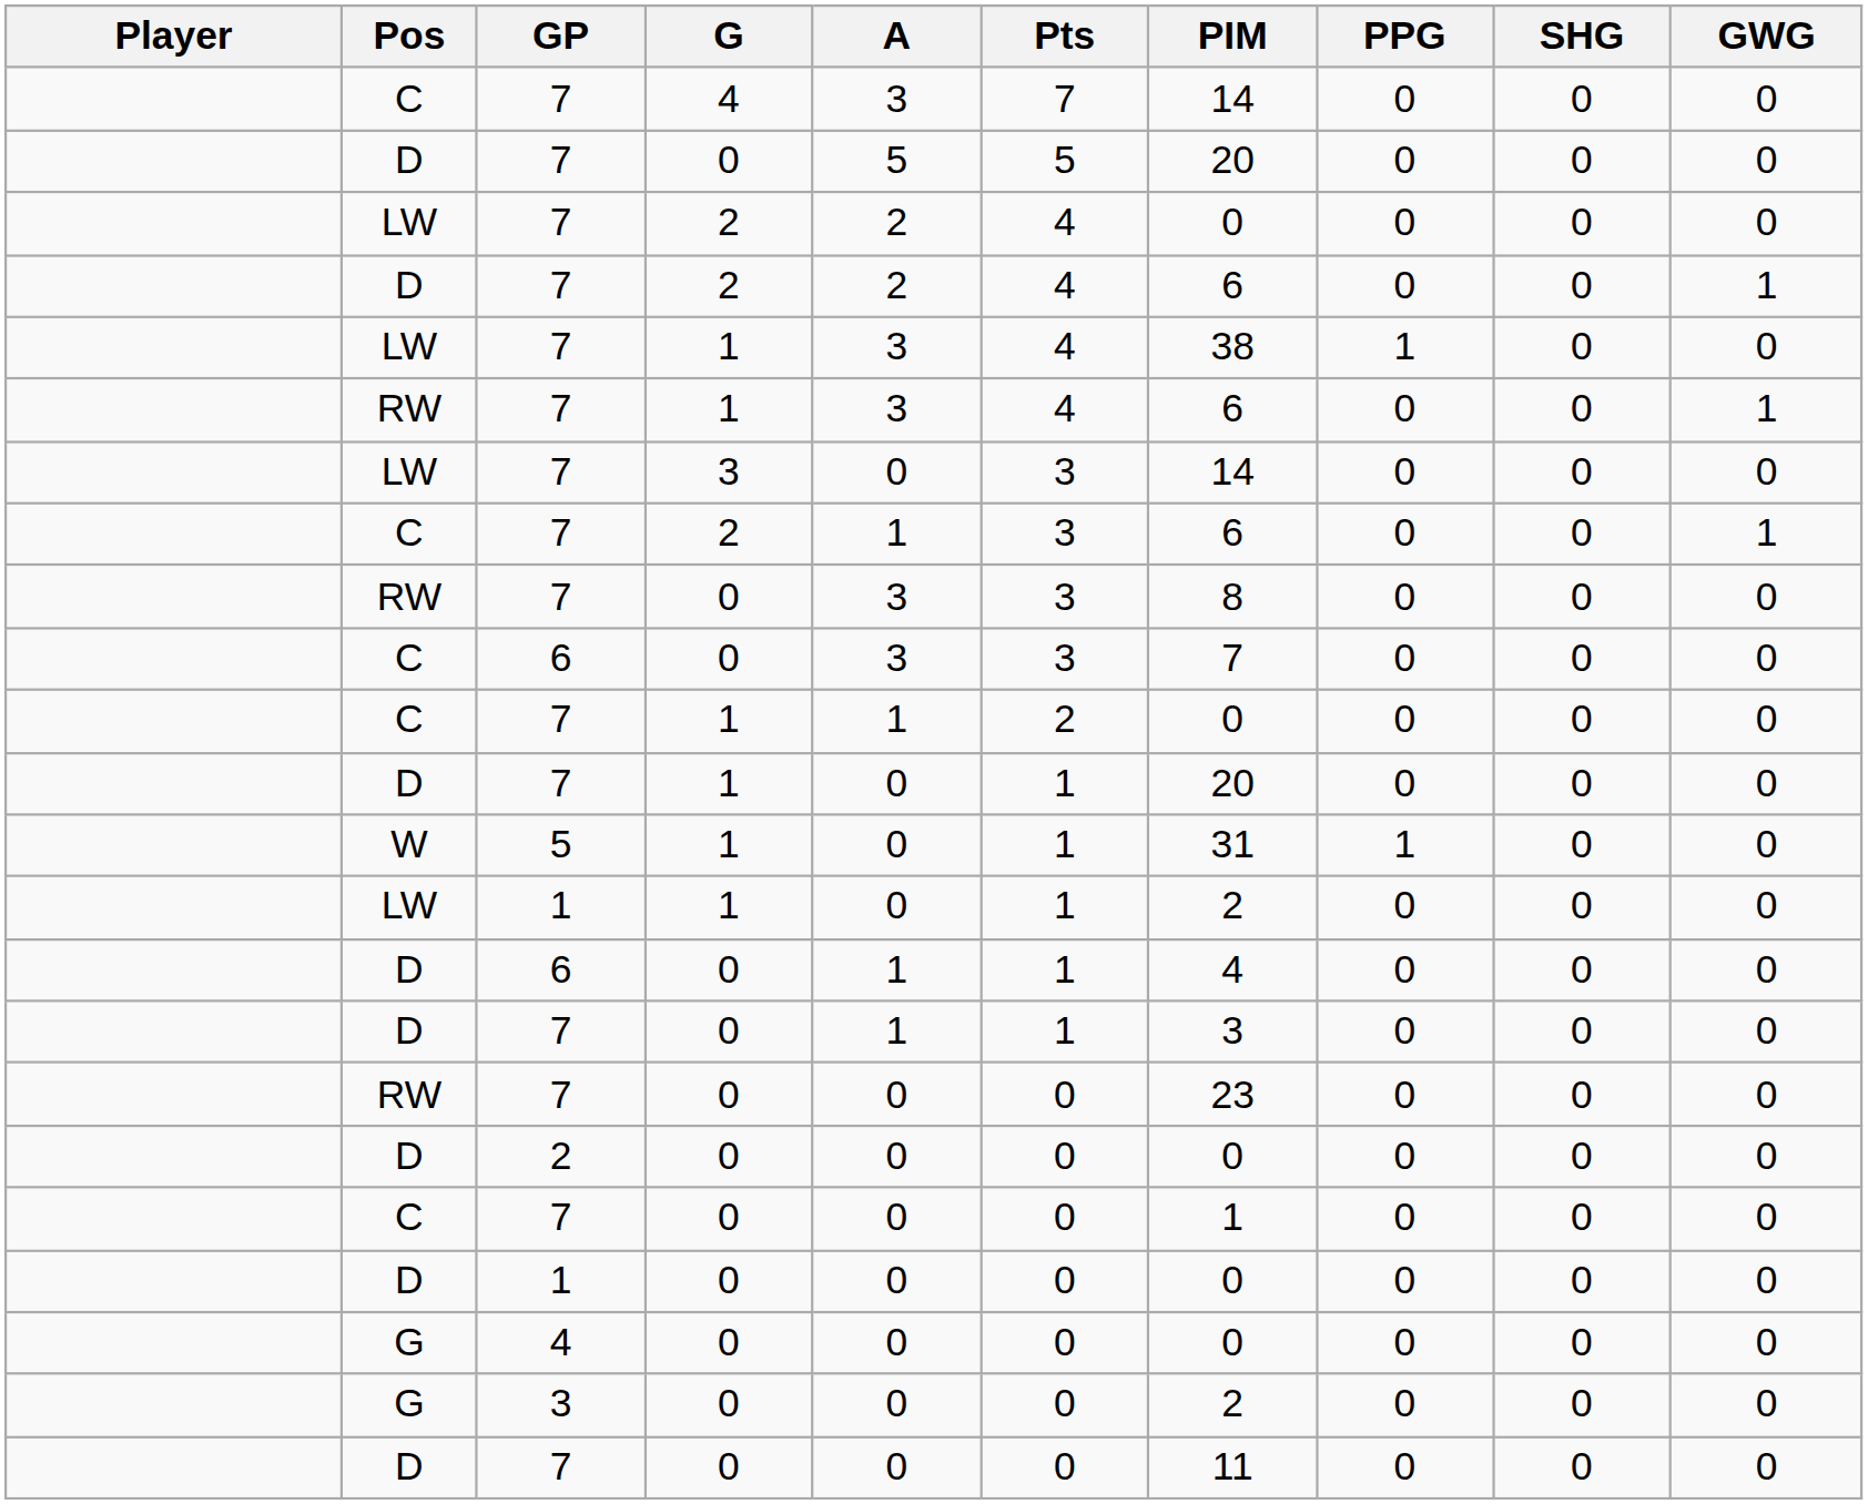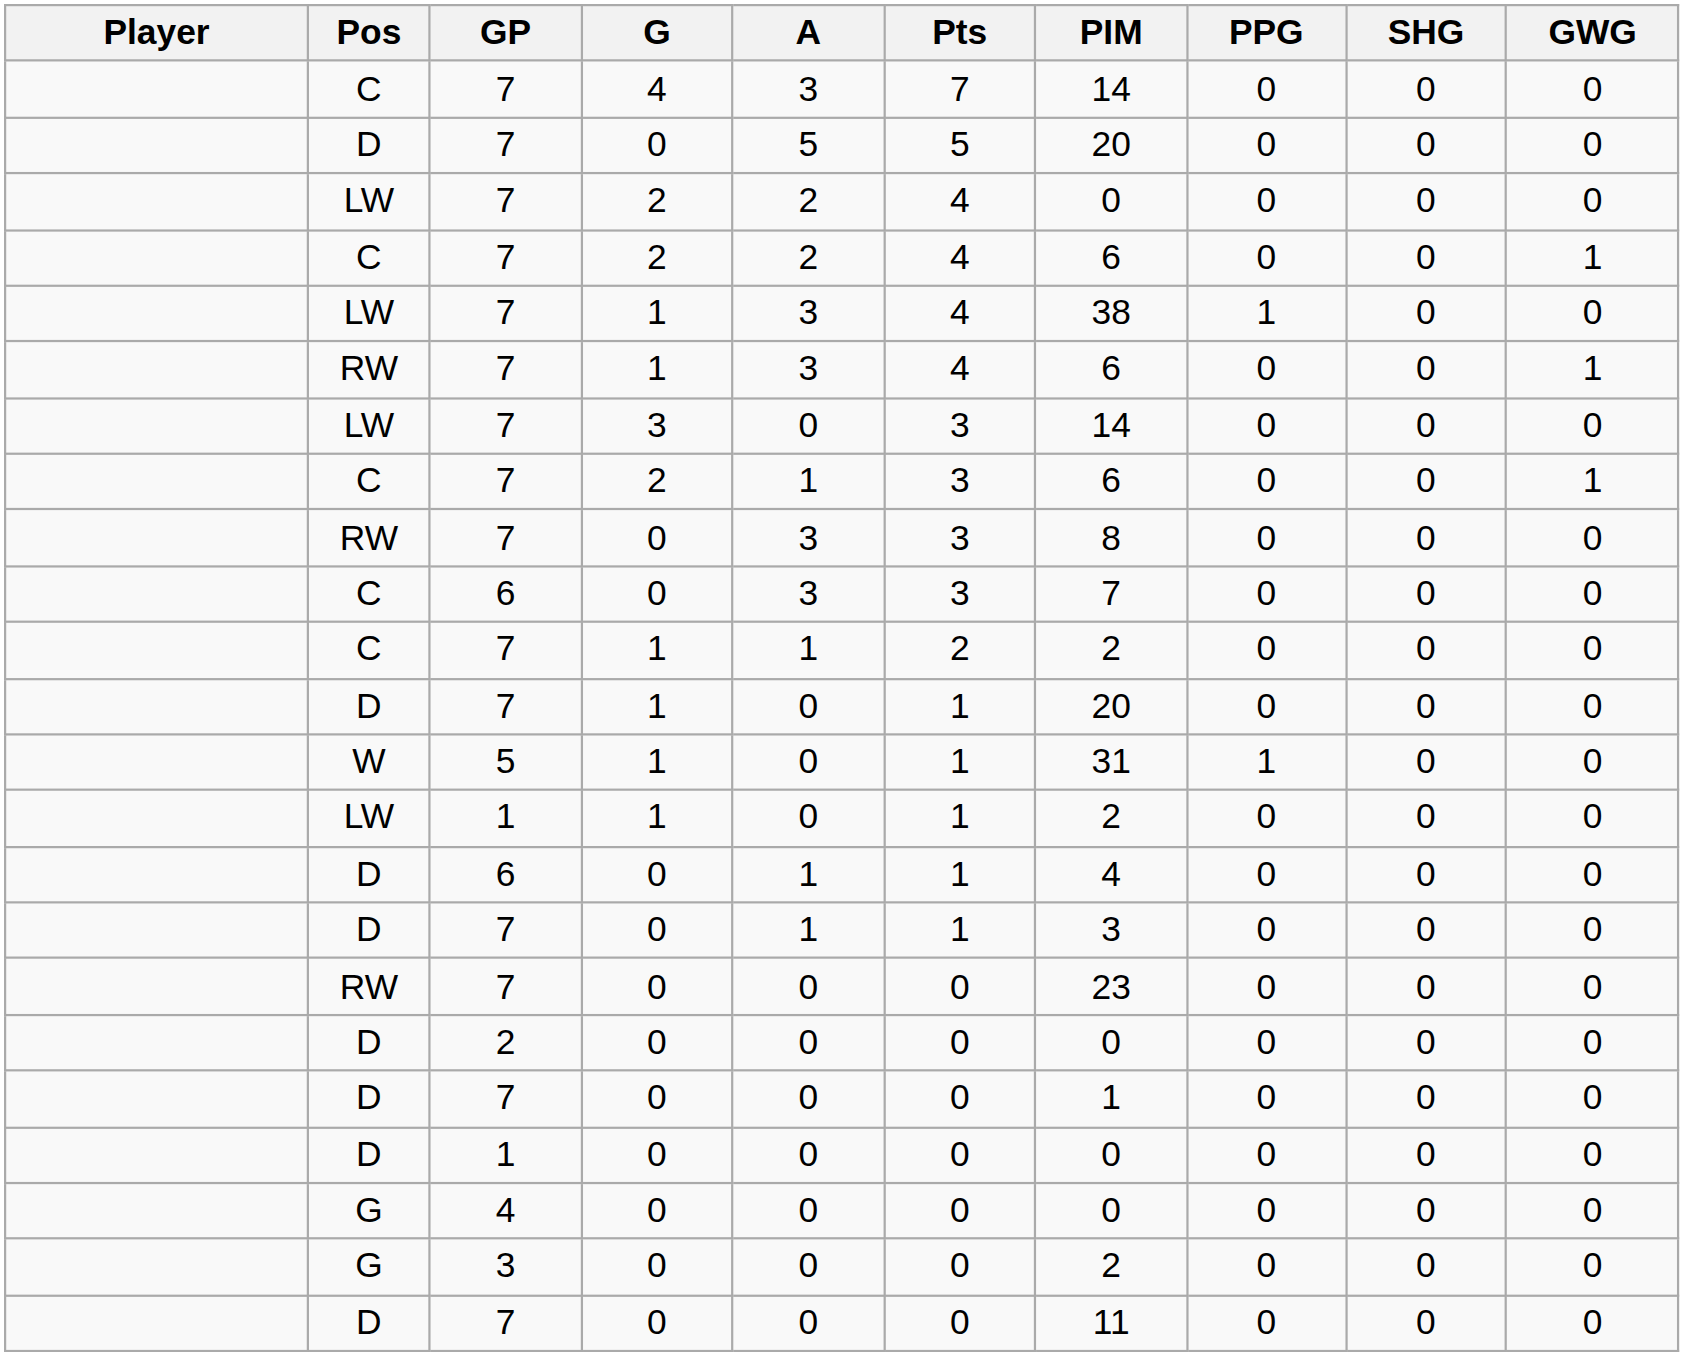row 5 | Pos: D -> C
row 12 | PIM: 0 -> 2
row 20 | Pos: C -> D
